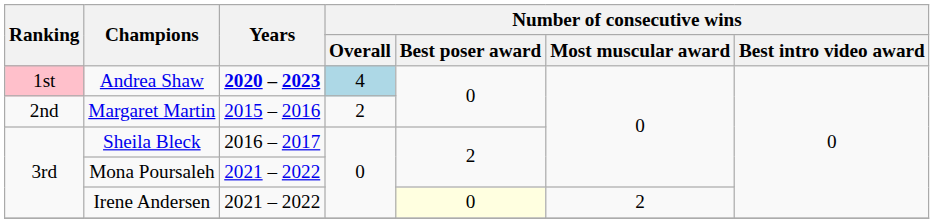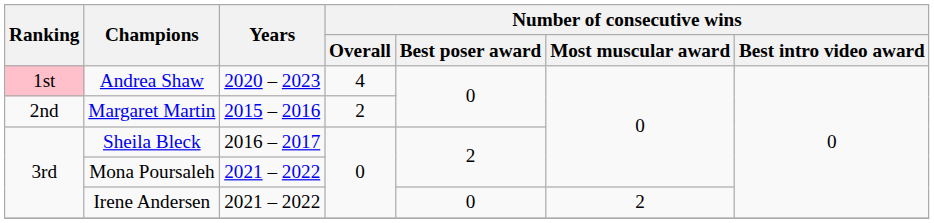Andrea Shaw | Years: bold -> normal
Andrea Shaw | Number of consecutive wins / Overall: lightblue background -> no background
Irene Andersen | Number of consecutive wins / Best poser award: lightyellow background -> no background
